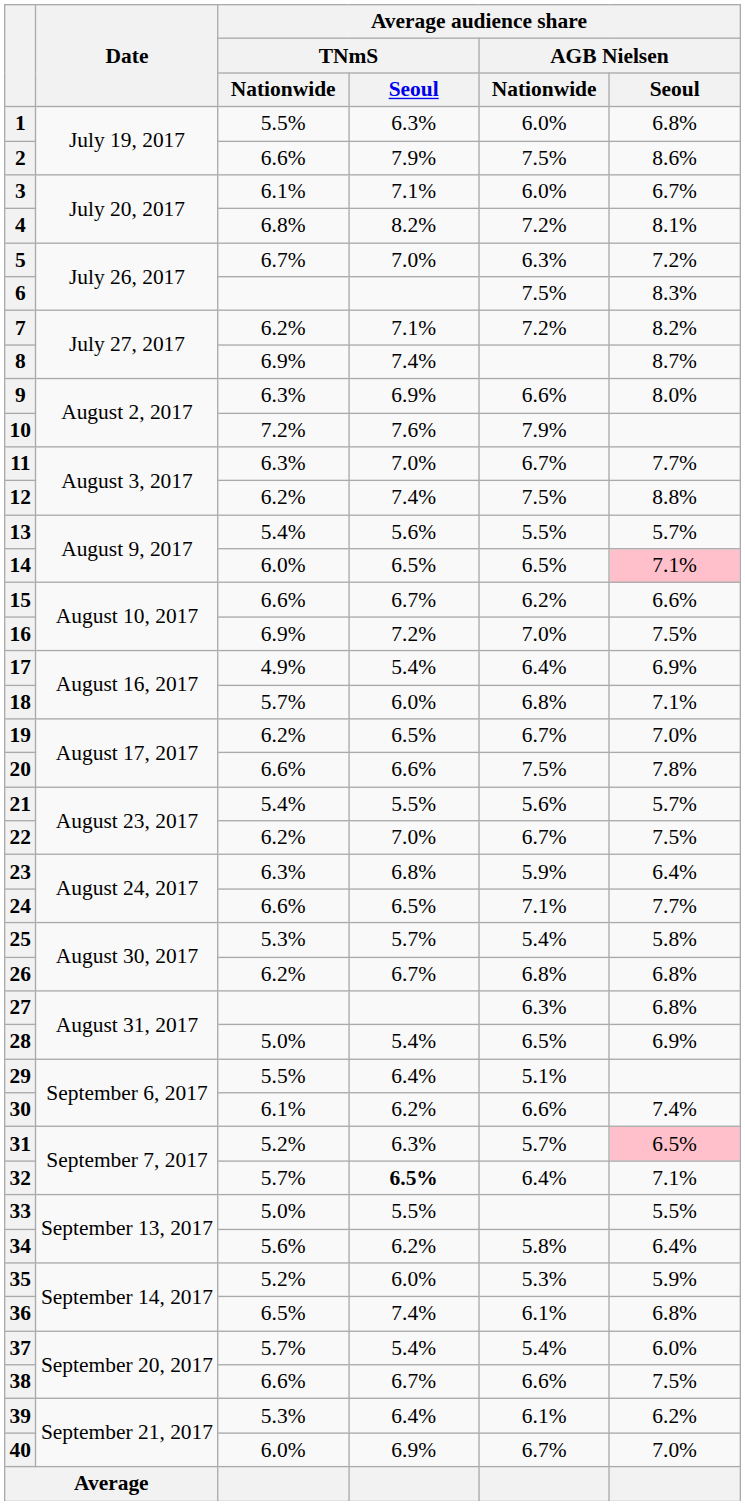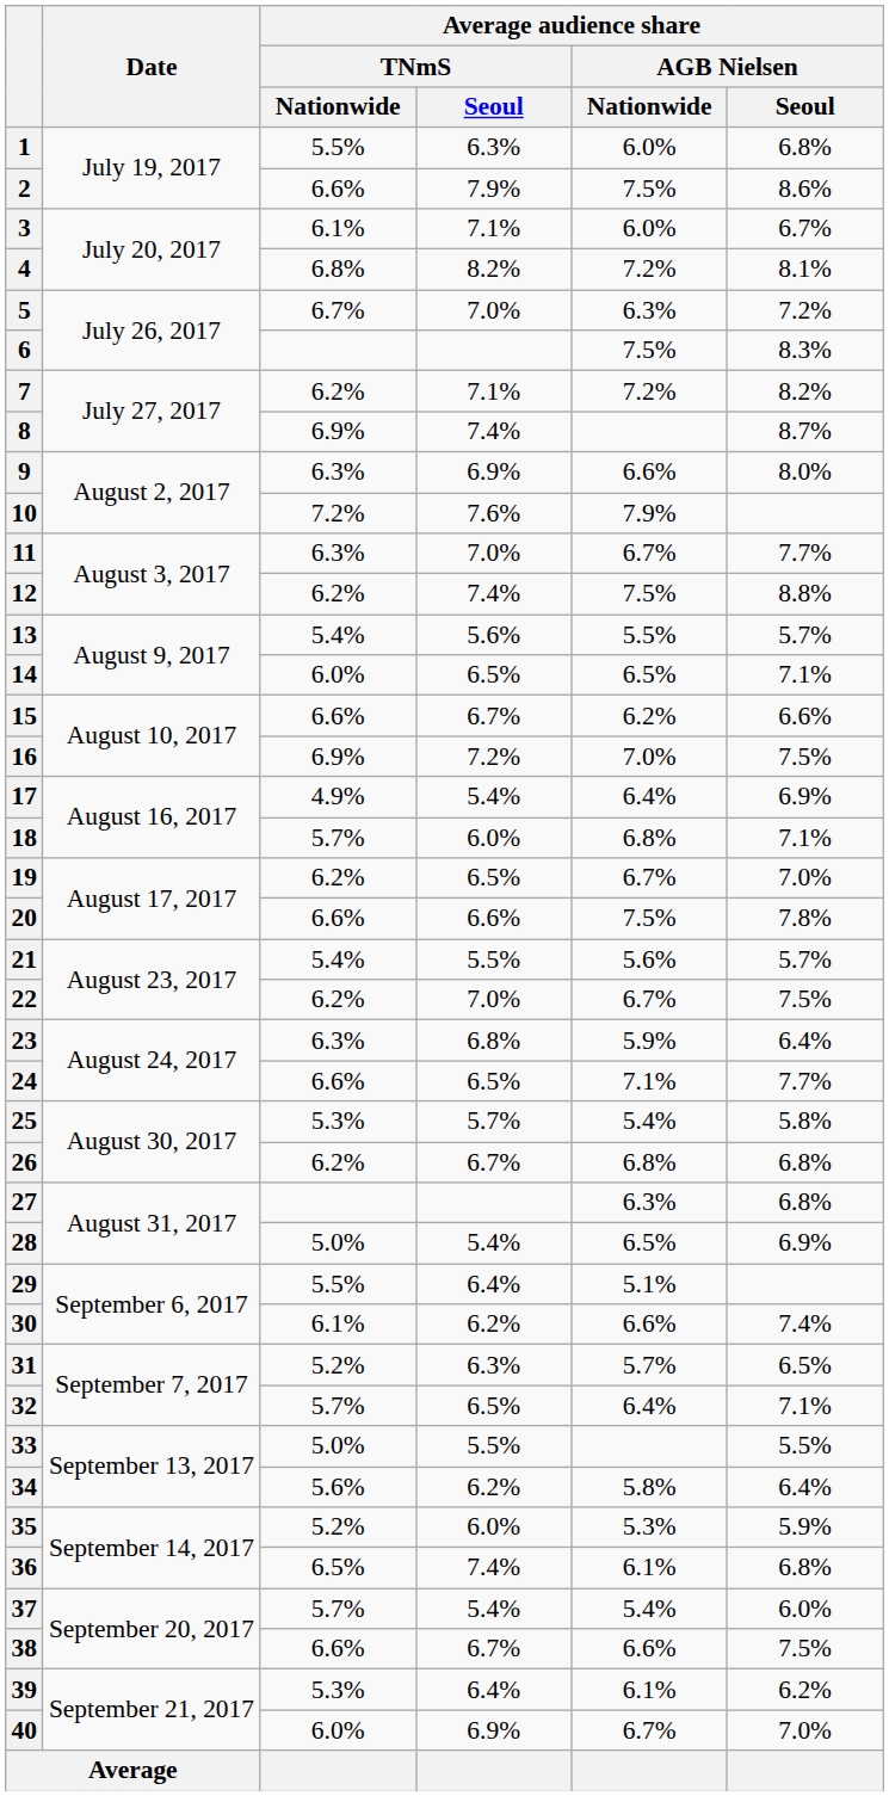14 | Average audience share / AGB Nielsen / Seoul: pink background -> no background
31 | Average audience share / AGB Nielsen / Seoul: pink background -> no background
32 | Average audience share / TNmS / Seoul: bold -> normal
